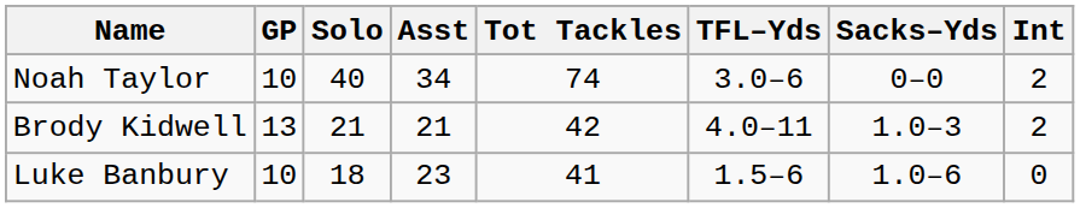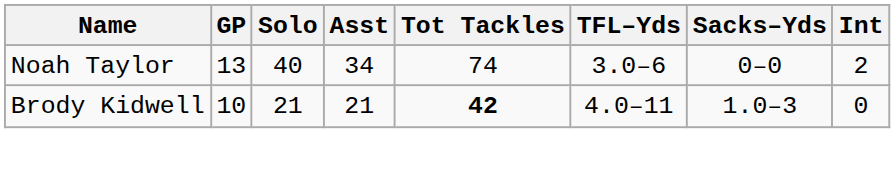Noah Taylor | GP: 10 -> 13
Brody Kidwell | GP: 13 -> 10
Brody Kidwell | Tot Tackles: normal -> bold
Brody Kidwell | Int: 2 -> 0
- row: Luke Banbury | 10 | 18 | 23 | 41 | 1.5–6 | 1.0–6 | 0
